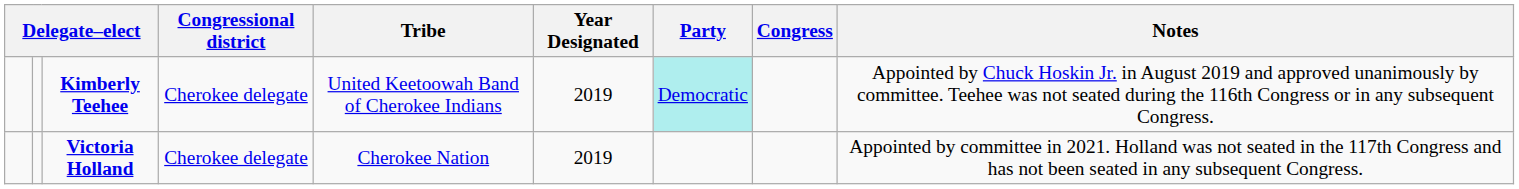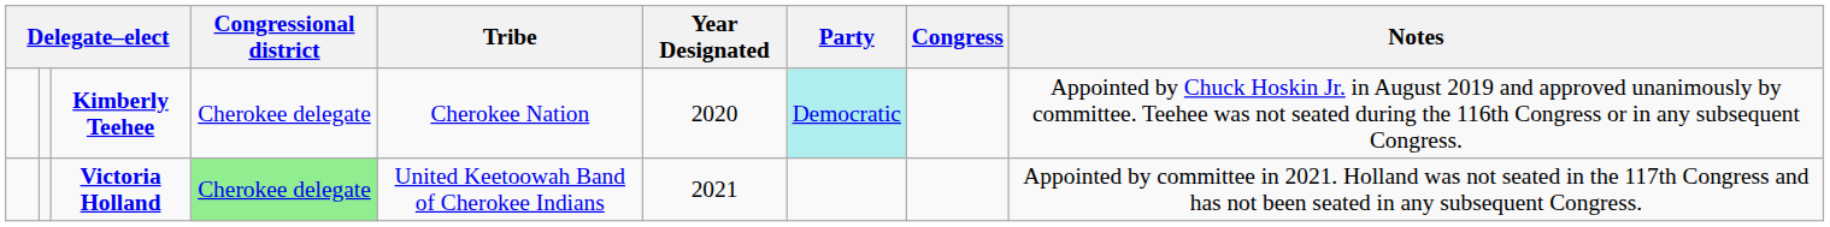Kimberly Teehee | Tribe: United Keetoowah Band of Cherokee Indians -> Cherokee Nation
Kimberly Teehee | Year Designated: 2019 -> 2020
Victoria Holland | Congressional district: no background -> lightgreen background
Victoria Holland | Tribe: Cherokee Nation -> United Keetoowah Band of Cherokee Indians
Victoria Holland | Year Designated: 2019 -> 2021
